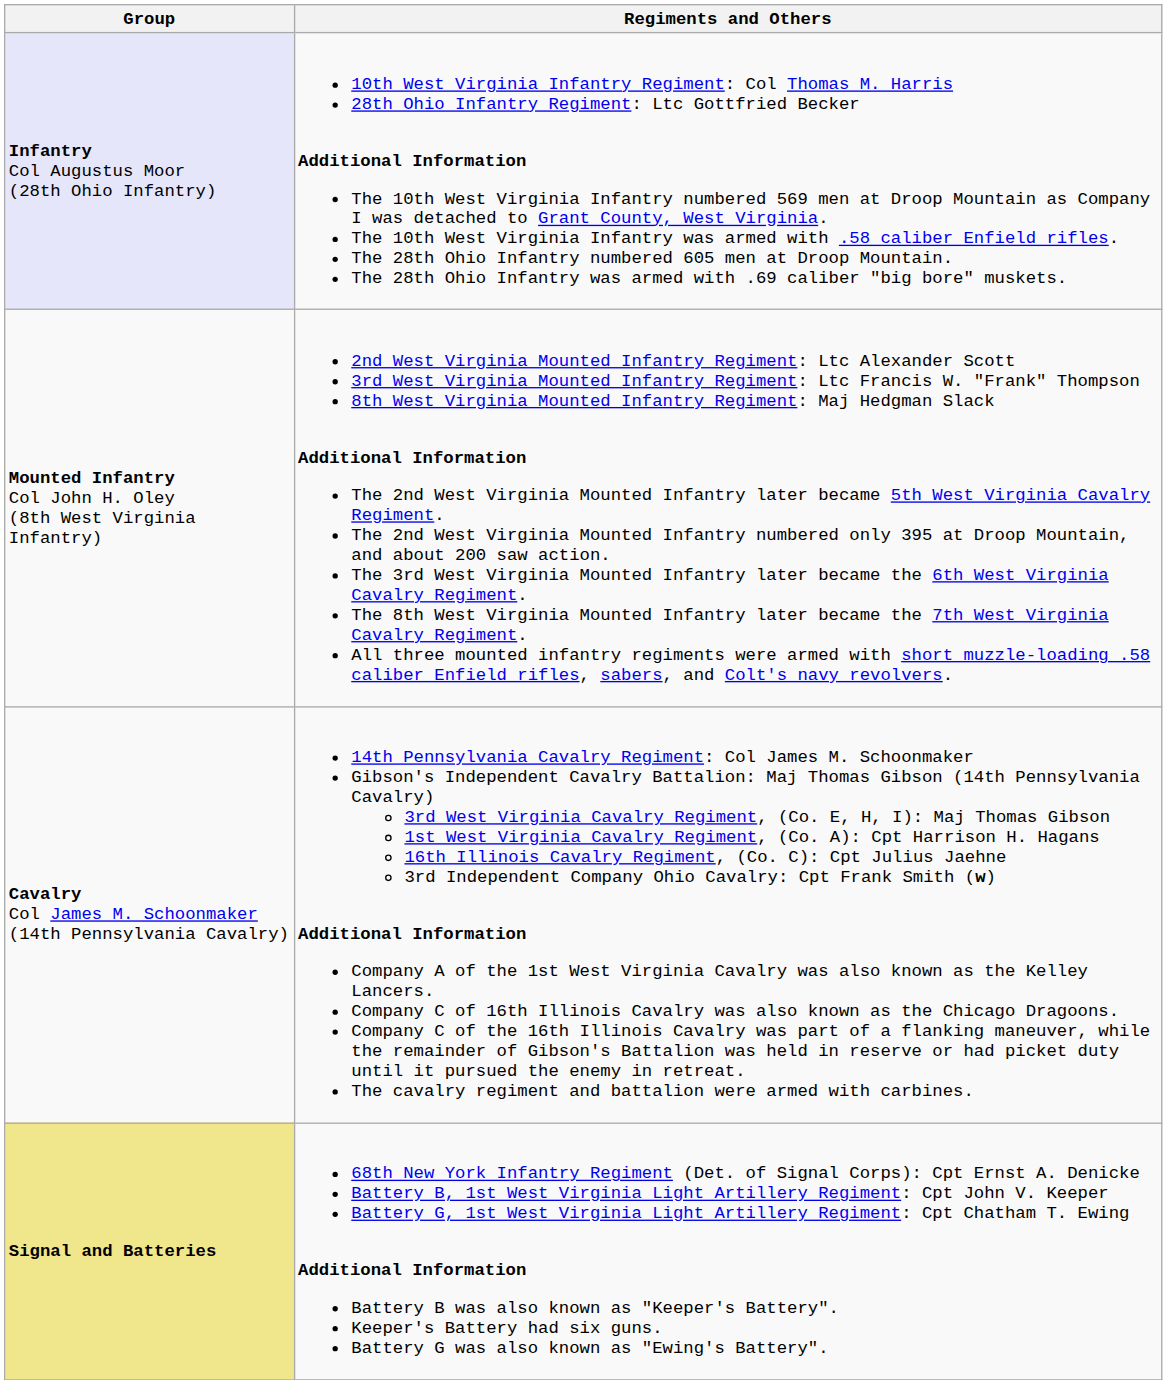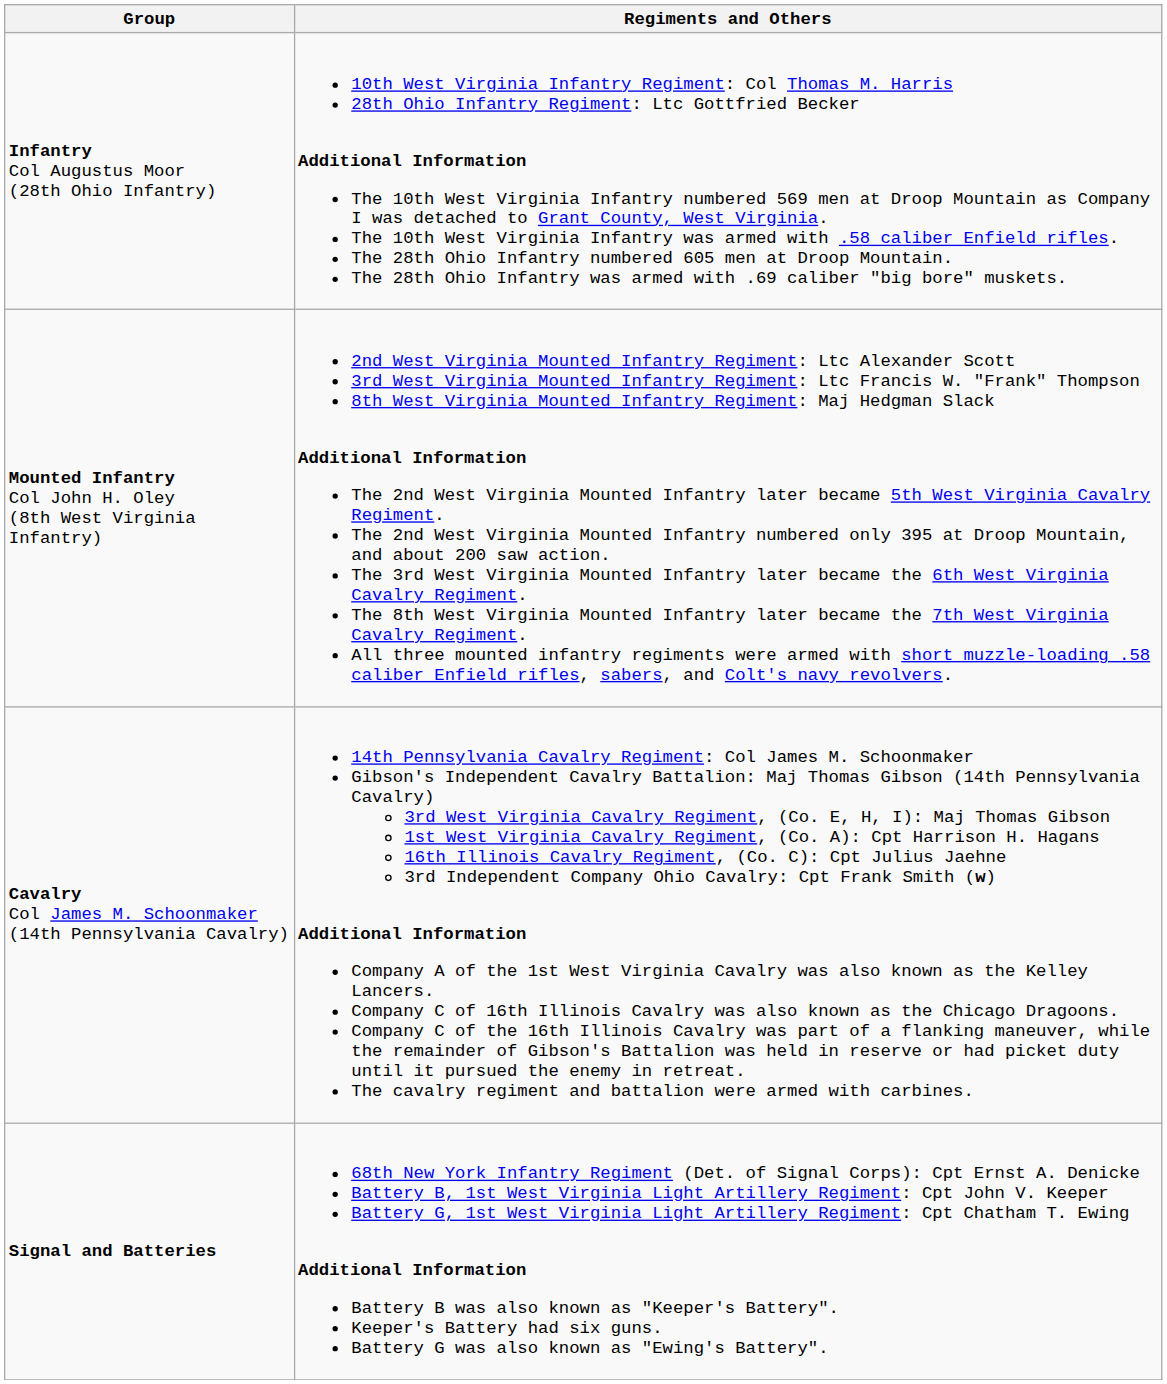Infantry Col Augustus Moor (28th Ohio Infantry) | Group: lavender background -> no background
Signal and Batteries | Group: khaki background -> no background
